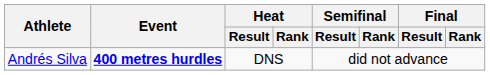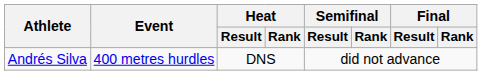Andrés Silva | Event: bold -> normal
